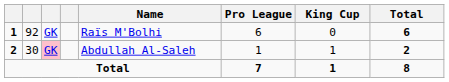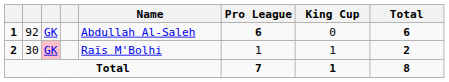row 2 | Name: Raïs M'Bolhi -> Abdullah Al-Saleh
row 2 | Pro League: normal -> bold
row 3 | Name: Abdullah Al-Saleh -> Raïs M'Bolhi
